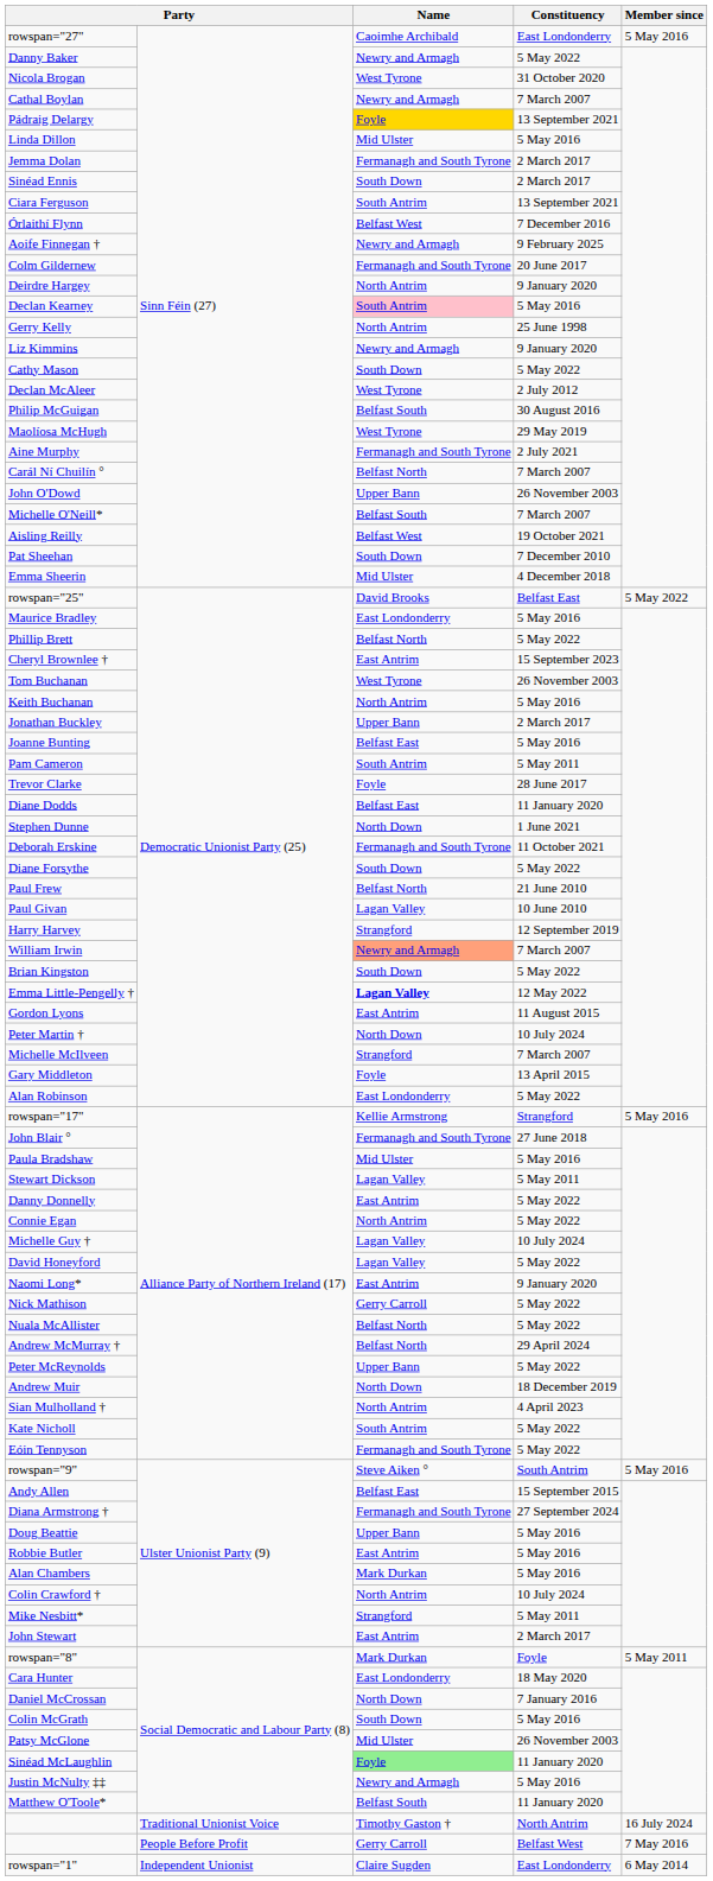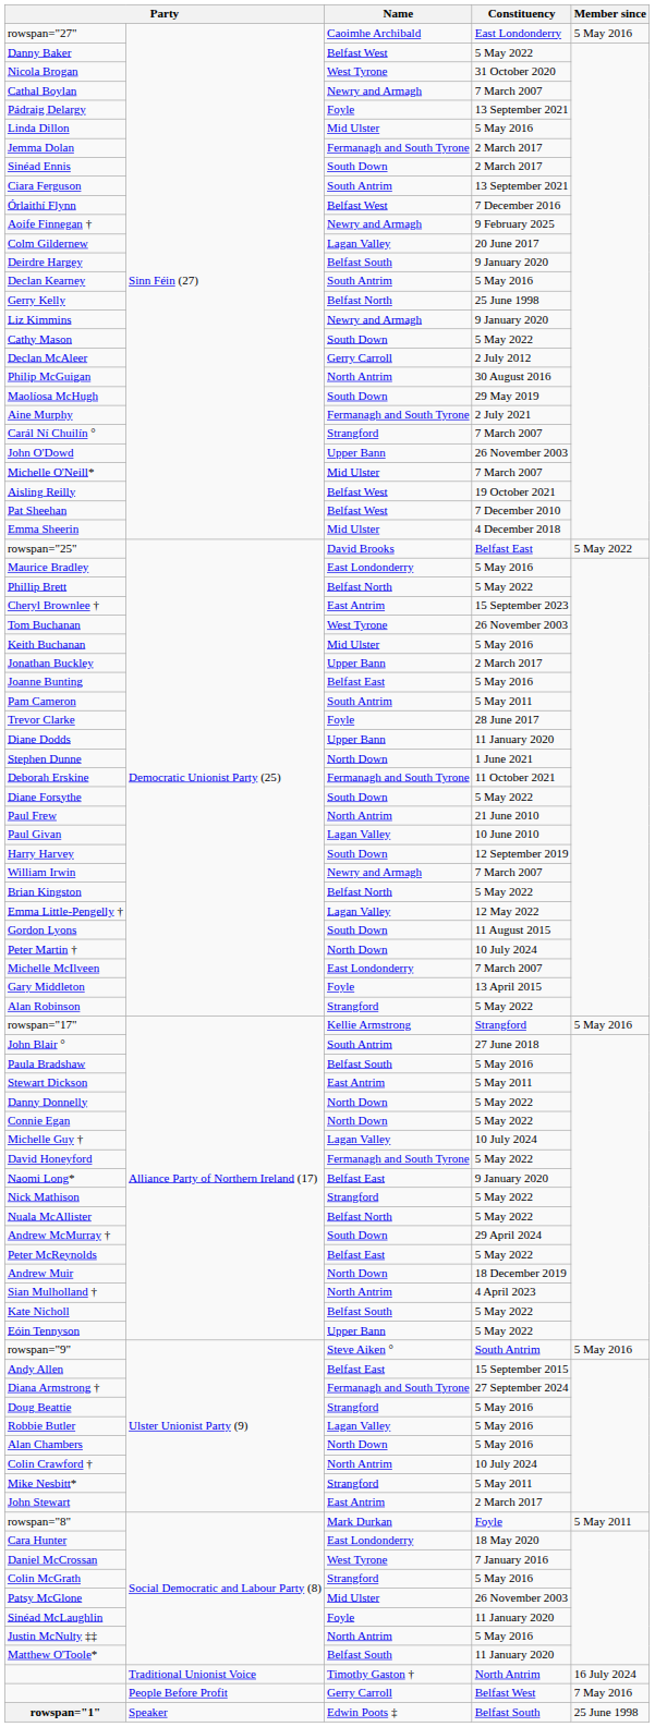Danny Baker | Name: Newry and Armagh -> Belfast West
Pádraig Delargy | Name: gold background -> no background
Colm Gildernew | Name: Fermanagh and South Tyrone -> Lagan Valley
Deirdre Hargey | Name: North Antrim -> Belfast South
Declan Kearney | Name: pink background -> no background
Gerry Kelly | Name: North Antrim -> Belfast North
Declan McAleer | Name: West Tyrone -> Gerry Carroll
Philip McGuigan | Name: Belfast South -> North Antrim
Maolíosa McHugh | Name: West Tyrone -> South Down
Carál Ní Chuilín ° | Name: Belfast North -> Strangford
Michelle O'Neill* | Name: Belfast South -> Mid Ulster
Pat Sheehan | Name: South Down -> Belfast West
Keith Buchanan | Name: North Antrim -> Mid Ulster
Diane Dodds | Name: Belfast East -> Upper Bann
Paul Frew | Name: Belfast North -> North Antrim
Harry Harvey | Name: Strangford -> South Down
William Irwin | Name: lightsalmon background -> no background
Brian Kingston | Name: South Down -> Belfast North
Emma Little-Pengelly † | Name: bold -> normal
Gordon Lyons | Name: East Antrim -> South Down
Michelle McIlveen | Name: Strangford -> East Londonderry
Alan Robinson | Name: East Londonderry -> Strangford
John Blair ° | Name: Fermanagh and South Tyrone -> South Antrim
Paula Bradshaw | Name: Mid Ulster -> Belfast South
Stewart Dickson | Name: Lagan Valley -> East Antrim
Danny Donnelly | Name: East Antrim -> North Down
Connie Egan | Name: North Antrim -> North Down
David Honeyford | Name: Lagan Valley -> Fermanagh and South Tyrone
Naomi Long* | Name: East Antrim -> Belfast East
Nick Mathison | Name: Gerry Carroll -> Strangford
Andrew McMurray † | Name: Belfast North -> South Down
Peter McReynolds | Name: Upper Bann -> Belfast East
Kate Nicholl | Name: South Antrim -> Belfast South
Eóin Tennyson | Name: Fermanagh and South Tyrone -> Upper Bann
Doug Beattie | Name: Upper Bann -> Strangford
Robbie Butler | Name: East Antrim -> Lagan Valley
Alan Chambers | Name: Mark Durkan -> North Down
Daniel McCrossan | Name: North Down -> West Tyrone
Colin McGrath | Name: South Down -> Strangford
Sinéad McLaughlin | Name: lightgreen background -> no background
Justin McNulty ‡‡ | Name: Newry and Armagh -> North Antrim
- row: rowspan="1" | Independent Unionist | Claire Sugden | East Londonderry | 6 May 2014
+ row: rowspan="1" | Speaker | Edwin Poots ‡ | Belfast South | 25 June 1998
